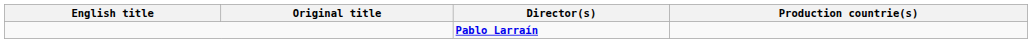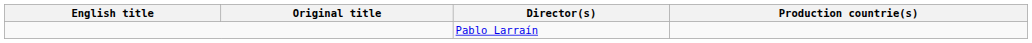Pablo Larraín | Director(s): bold -> normal
